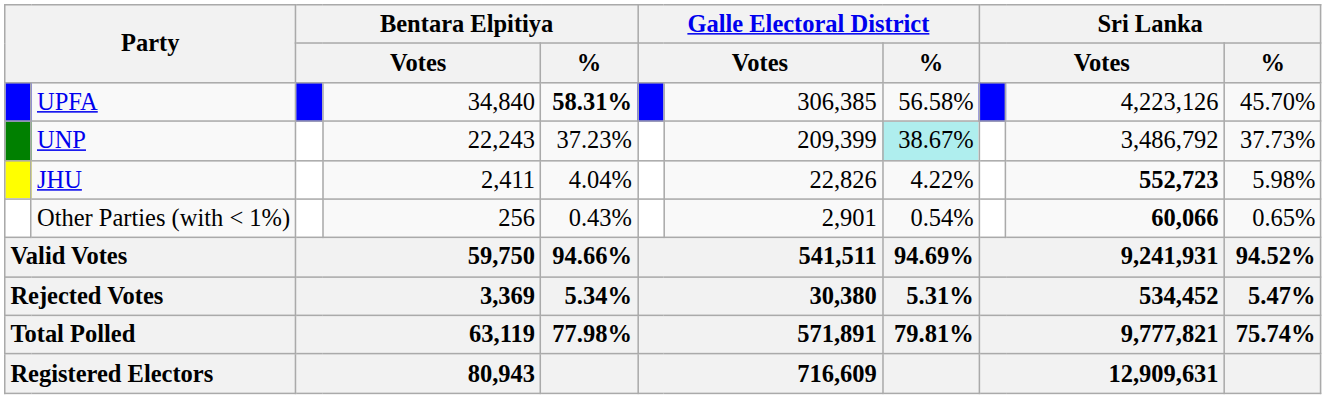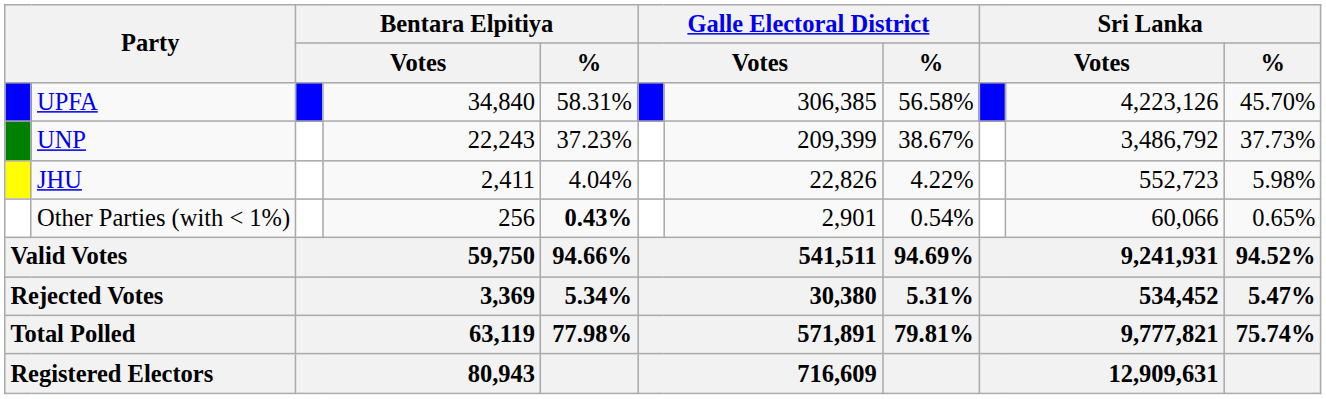UPFA | Bentara Elpitiya / %: bold -> normal
UNP | Galle Electoral District / %: paleturquoise background -> no background
JHU | column 10: bold -> normal
Other Parties (with < 1%) | Bentara Elpitiya / %: normal -> bold
Other Parties (with < 1%) | column 10: bold -> normal
